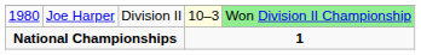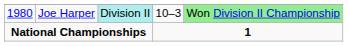1980 | column 3: no background -> paleturquoise background
1980 | column 4: lightyellow background -> no background
